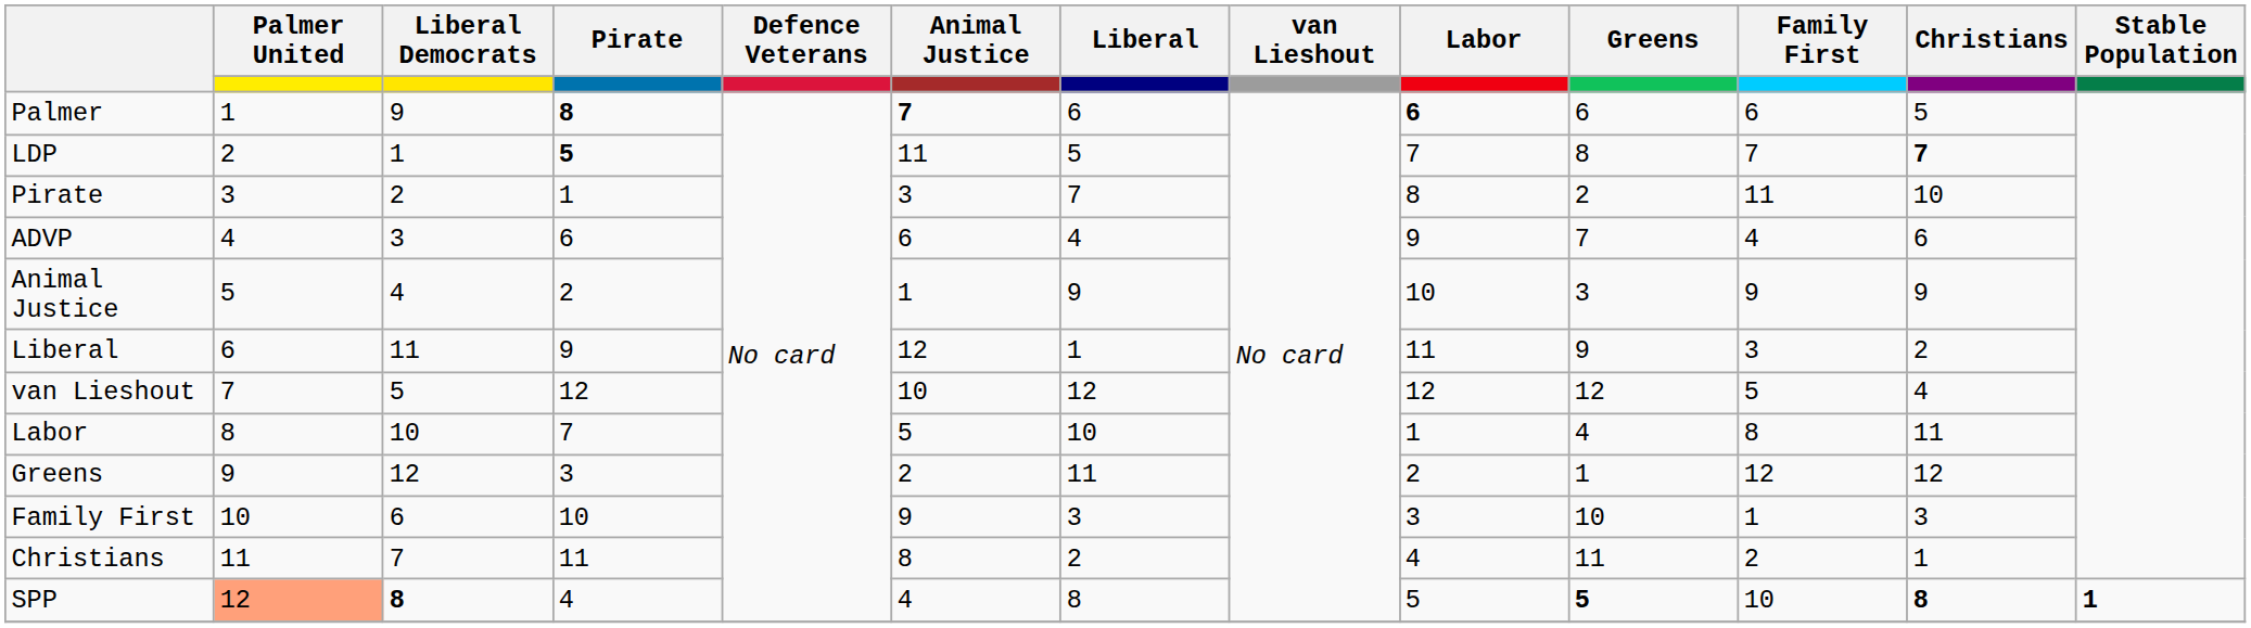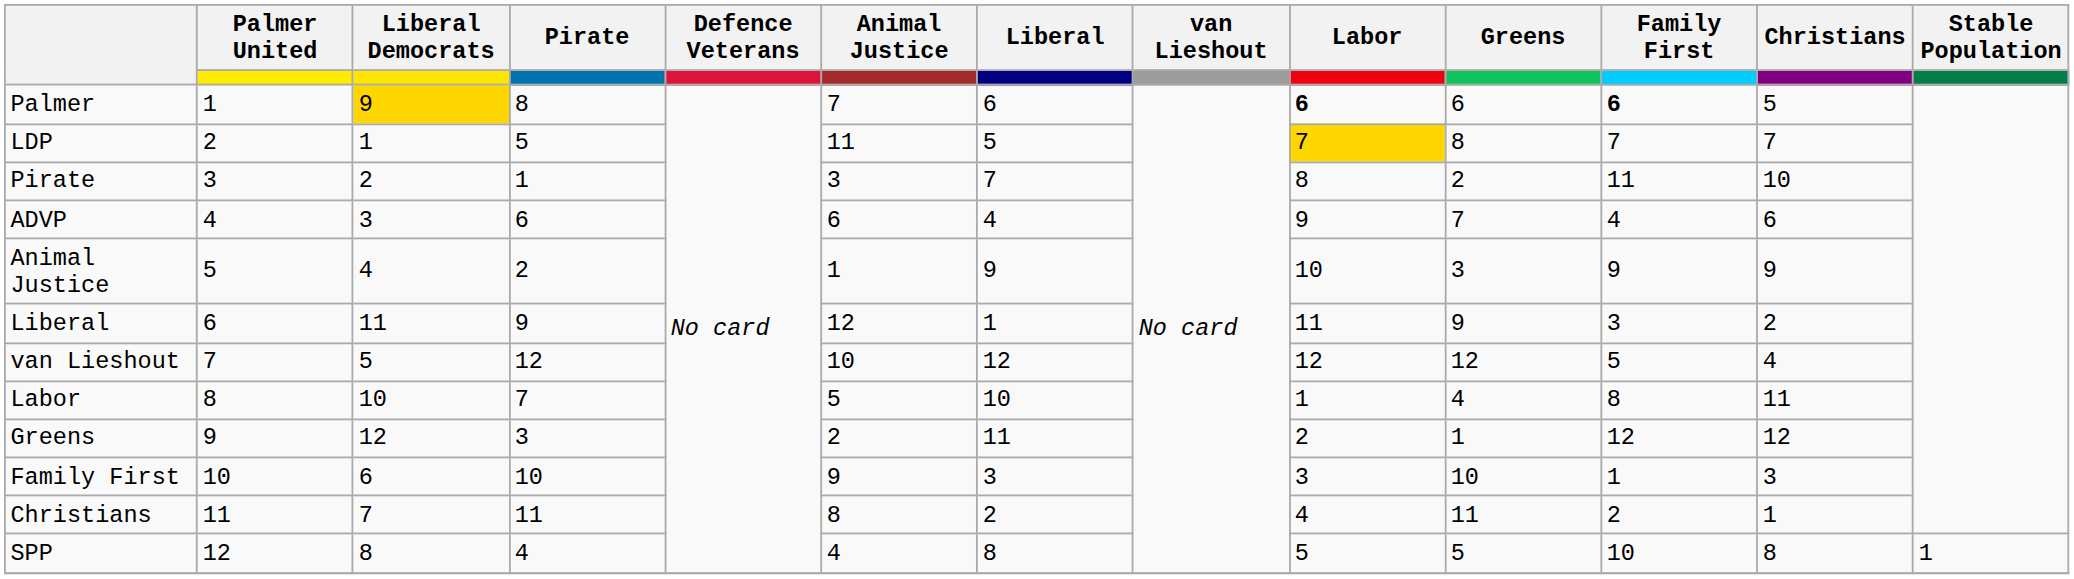Palmer | Liberal Democrats: no background -> gold background
Palmer | Pirate: bold -> normal
Palmer | Animal Justice: bold -> normal
Palmer | Family First: normal -> bold
LDP | Pirate: bold -> normal
LDP | Labor: no background -> gold background
LDP | Christians: bold -> normal
SPP | Palmer United: lightsalmon background -> no background
SPP | Liberal Democrats: bold -> normal
SPP | Greens: bold -> normal
SPP | Christians: bold -> normal
SPP | Stable Population: bold -> normal
